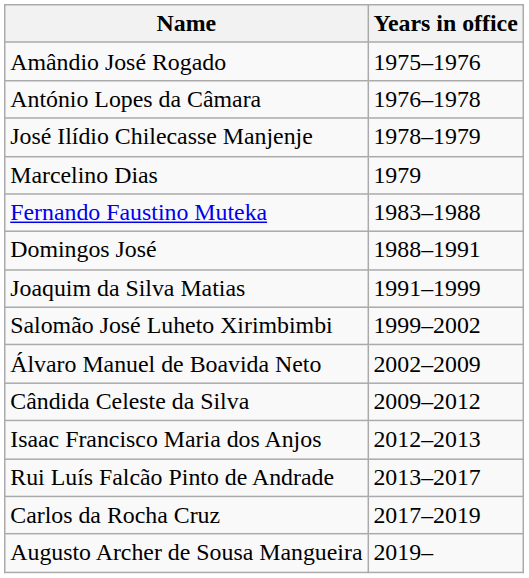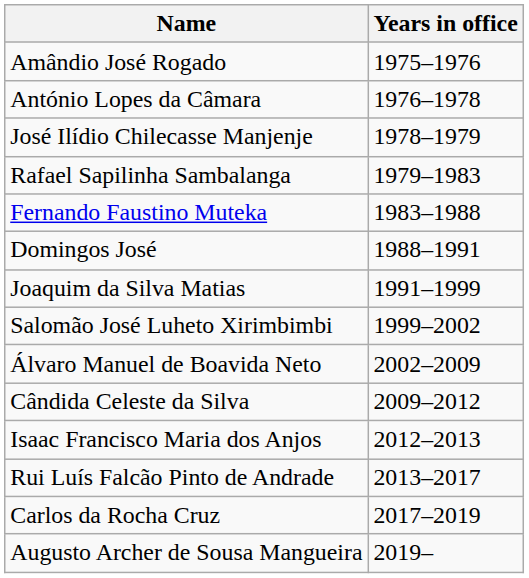- row: Marcelino Dias | 1979
+ row: Rafael Sapilinha Sambalanga | 1979–1983
